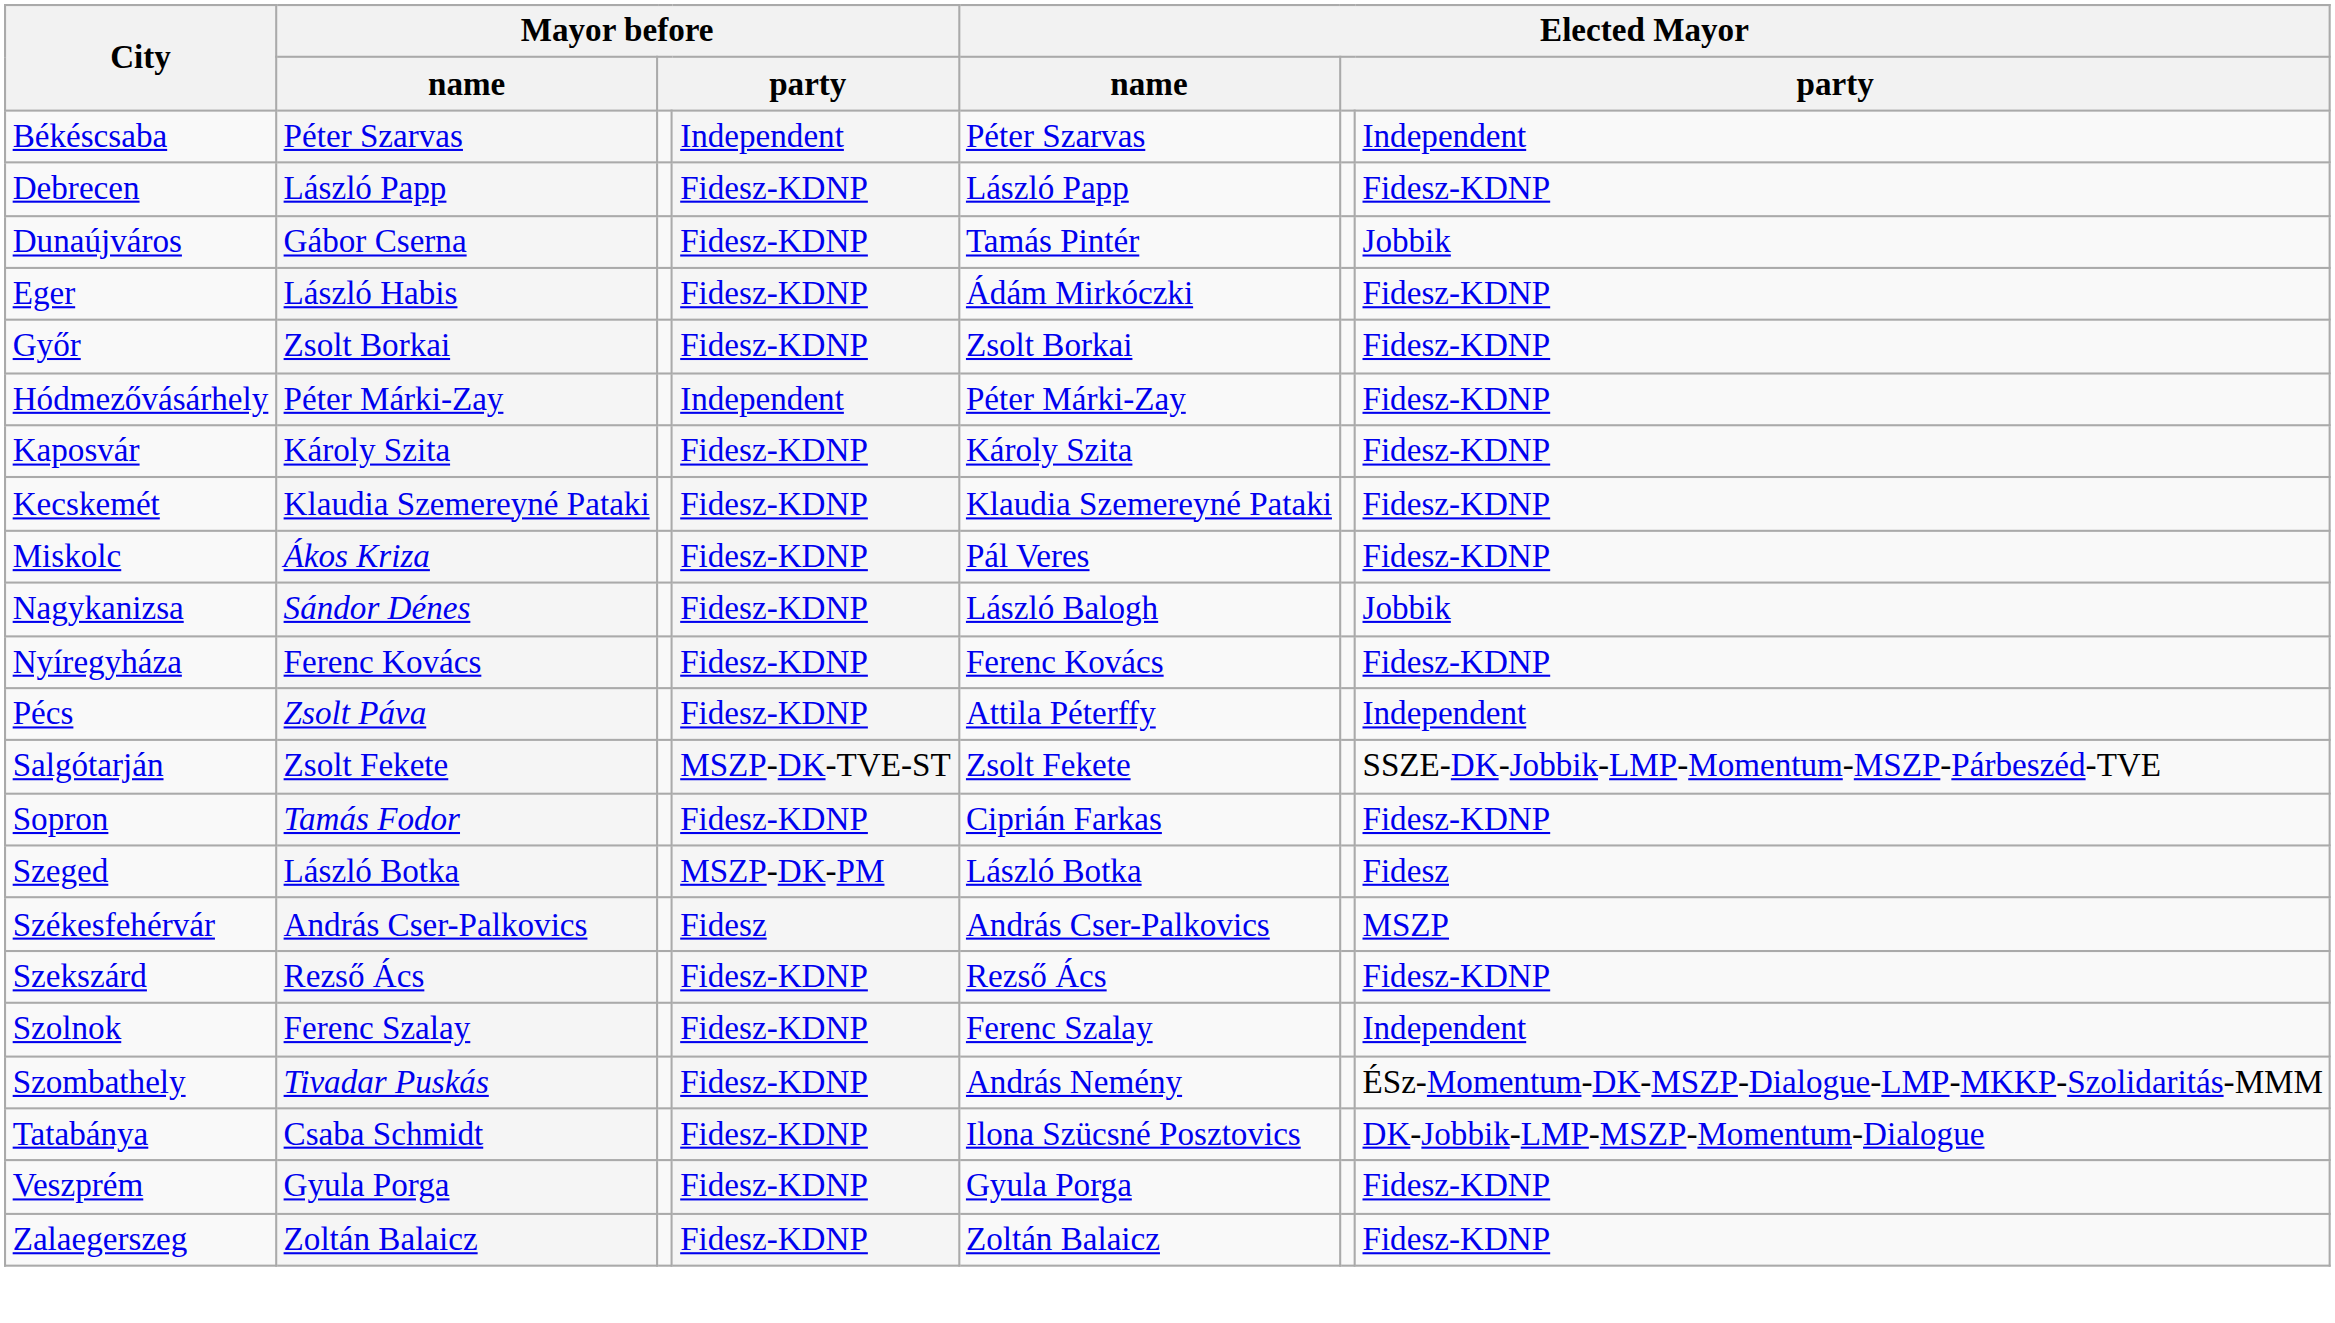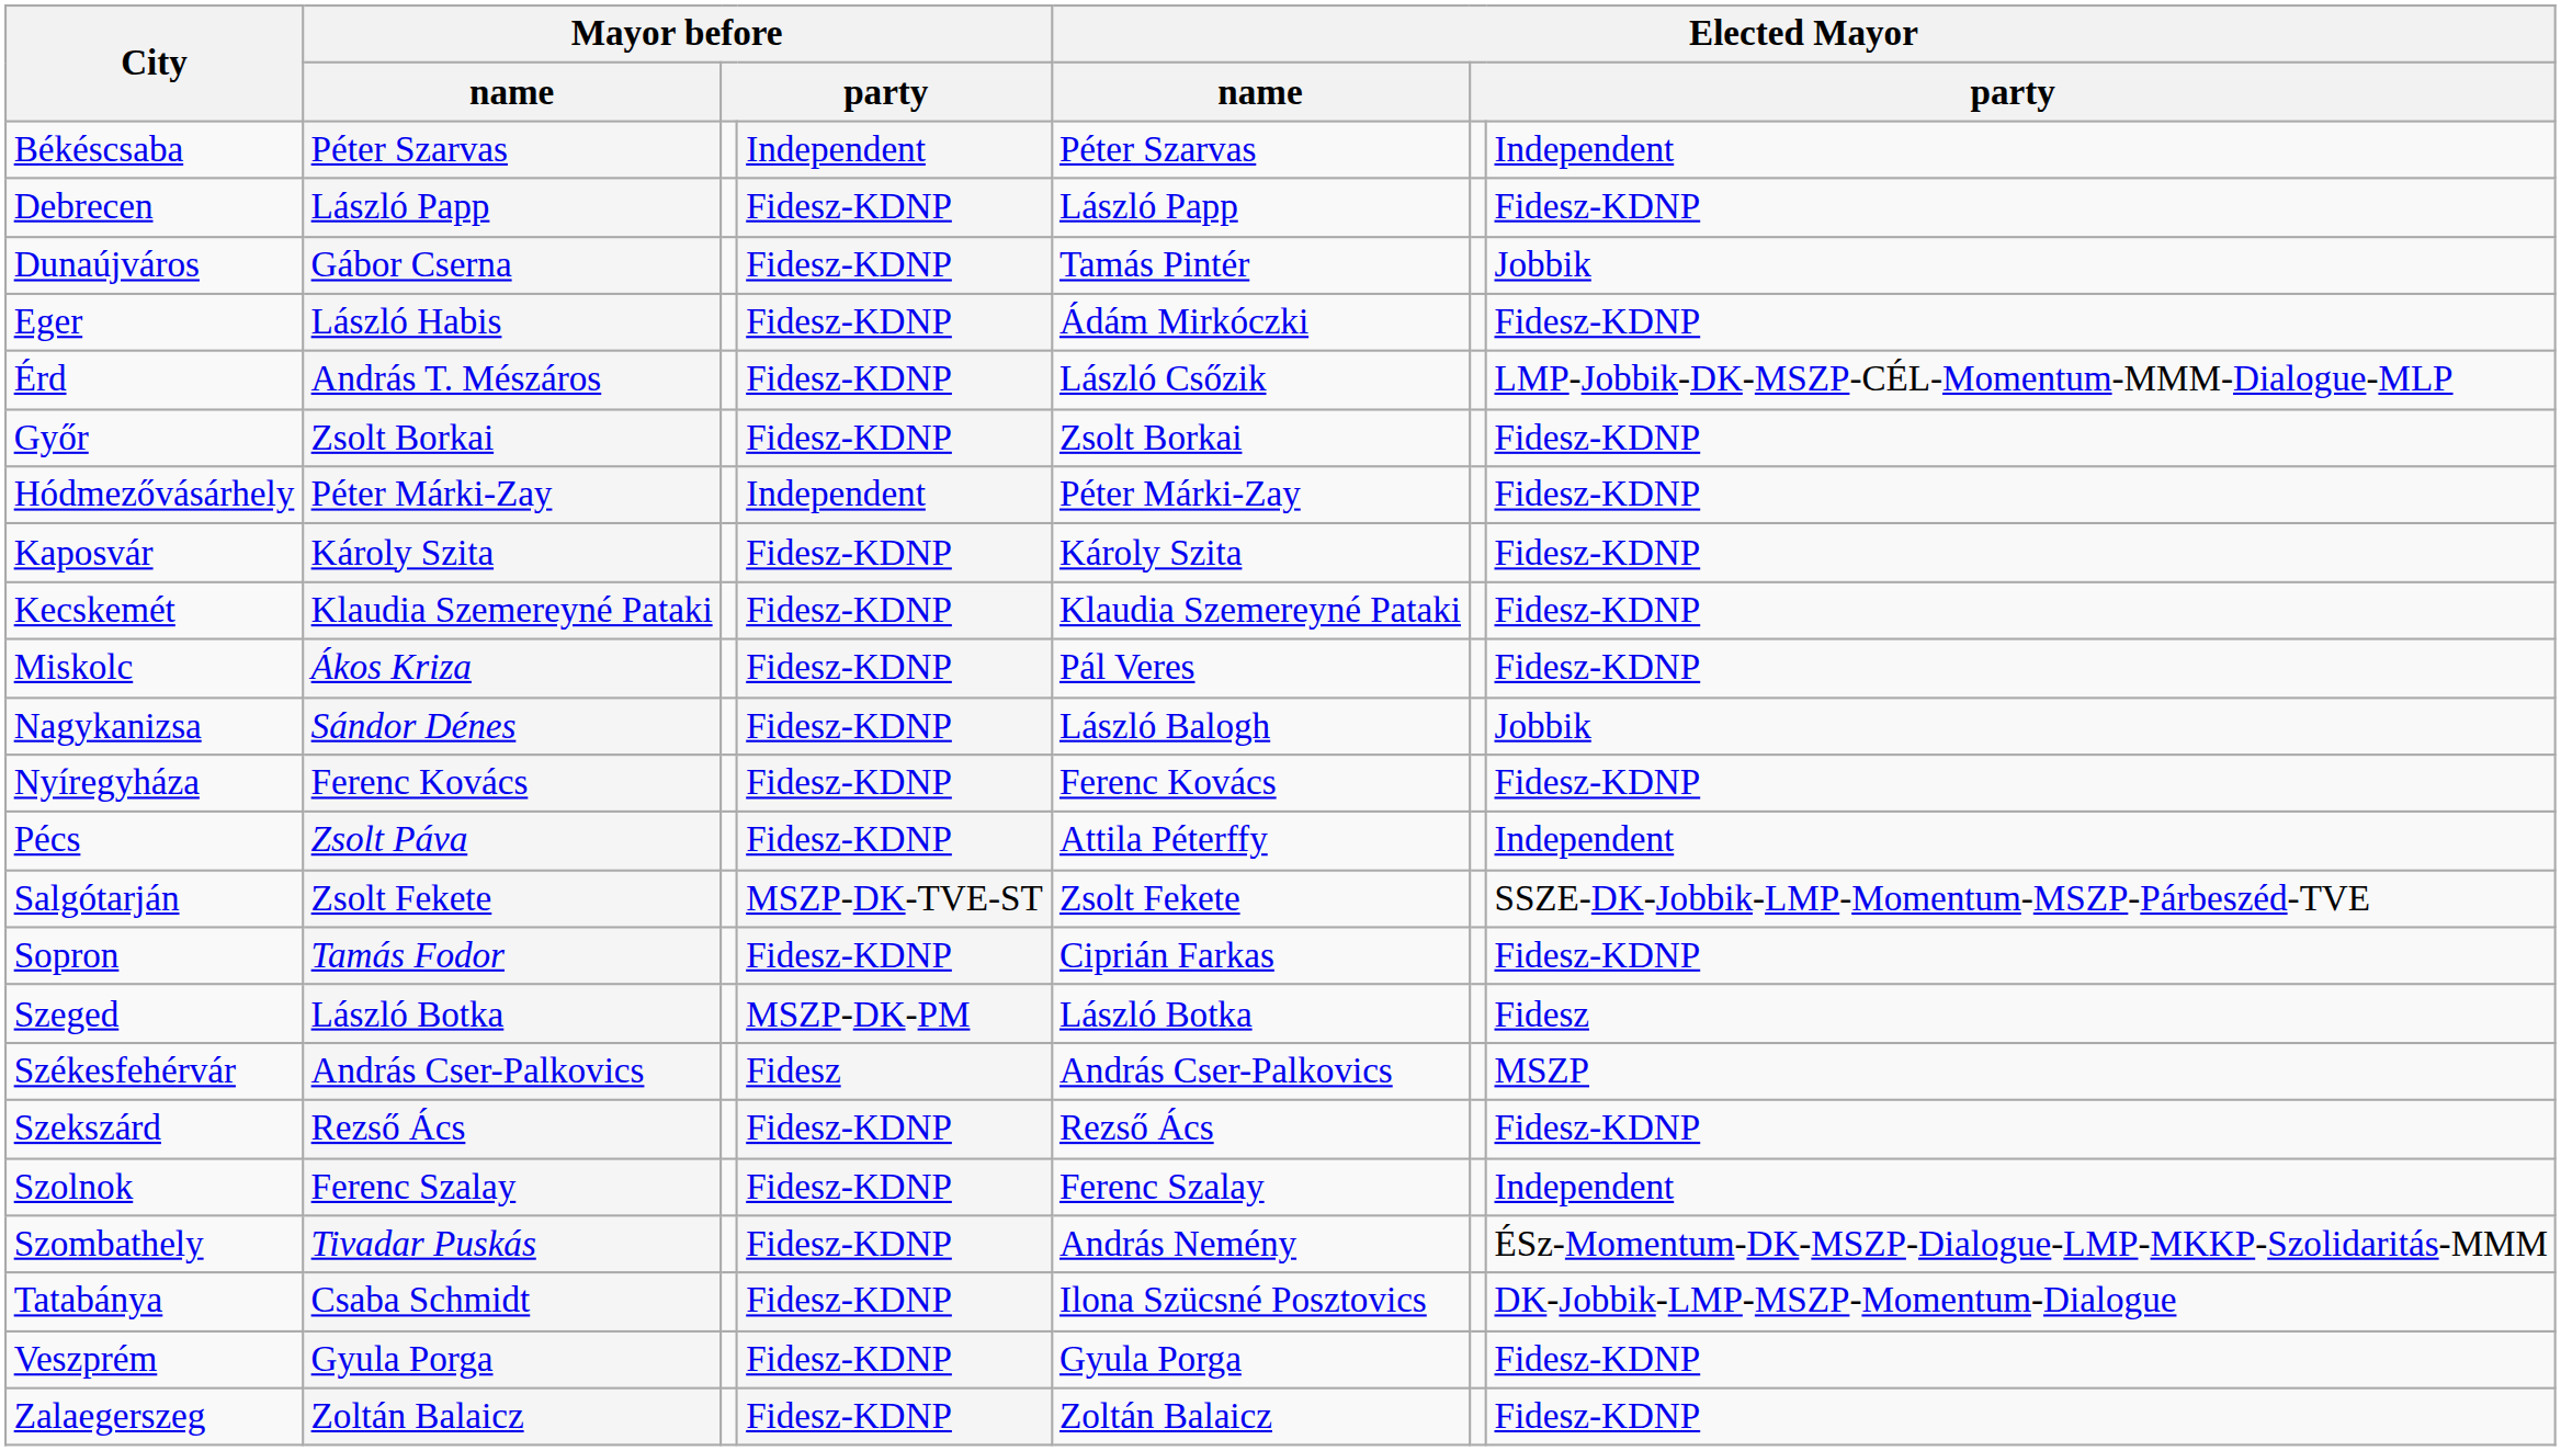+ row: Érd | András T. Mészáros | Fidesz-KDNP | László Csőzik | LMP-Jobbik-DK-MSZP-CÉL-Momentum-MMM-Dialogue-MLP
